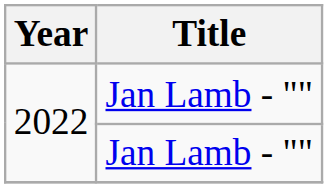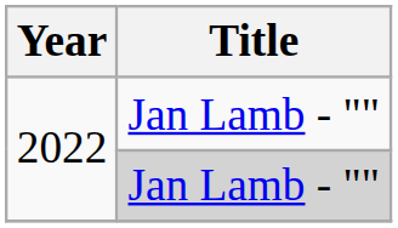row 3 | Title: no background -> lightgrey background
